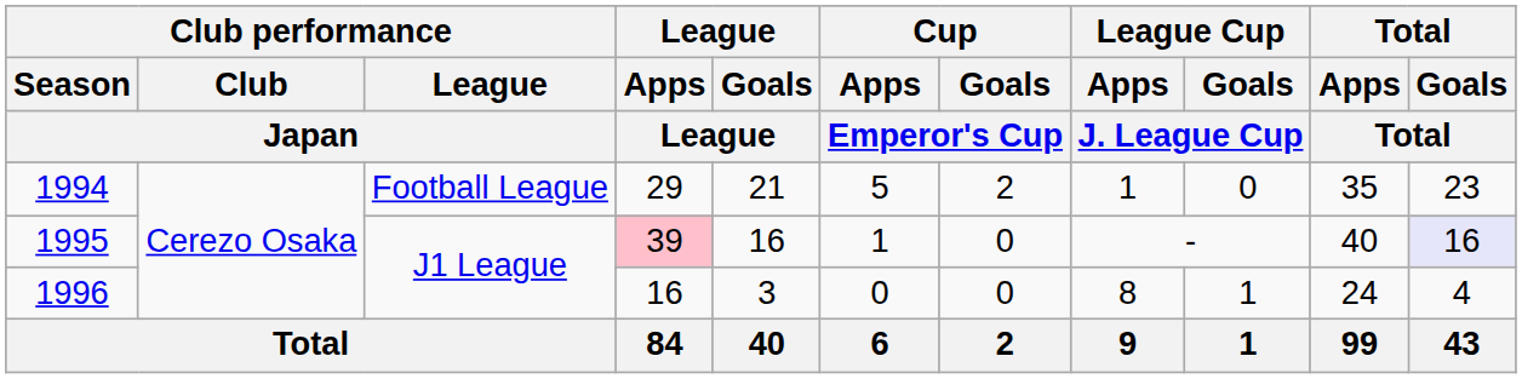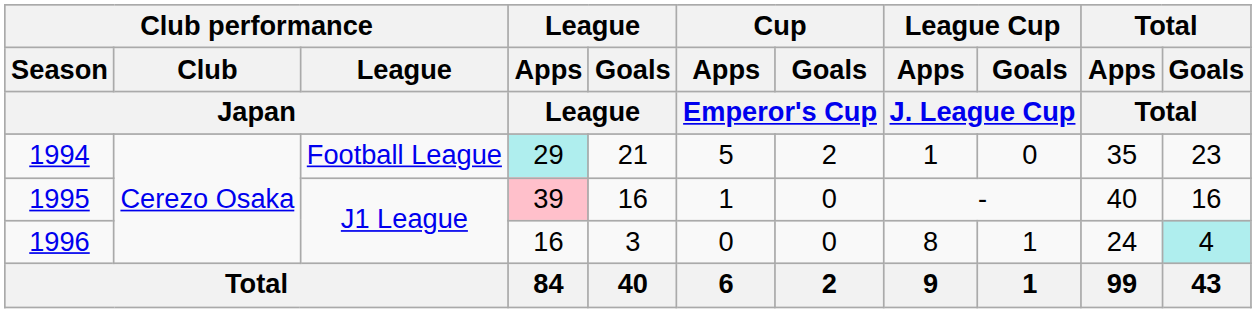1994 | League / Apps / League: no background -> paleturquoise background
1995 | Total / Goals / Total: lavender background -> no background
1996 | Total / Goals / Total: no background -> paleturquoise background
